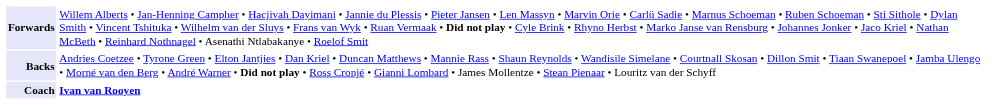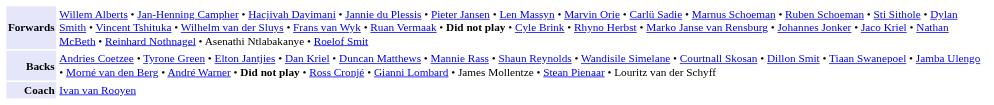Coach | column 2: bold -> normal
